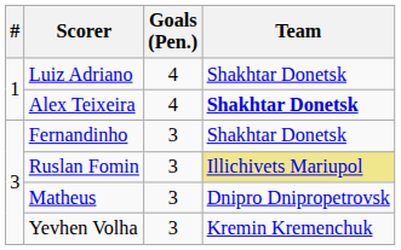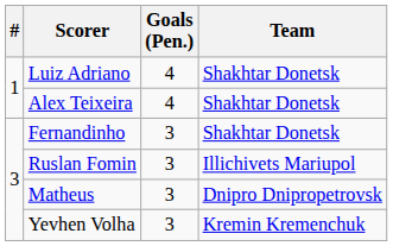Alex Teixeira | Team: bold -> normal
Ruslan Fomin | Team: khaki background -> no background
